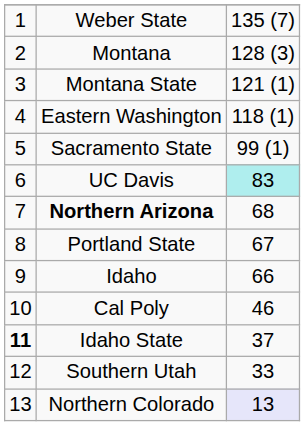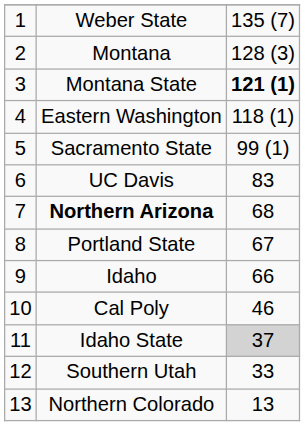Montana State | column 3: normal -> bold
UC Davis | column 3: paleturquoise background -> no background
Idaho State | column 1: bold -> normal
Idaho State | column 3: no background -> lightgrey background
Northern Colorado | column 3: lavender background -> no background
